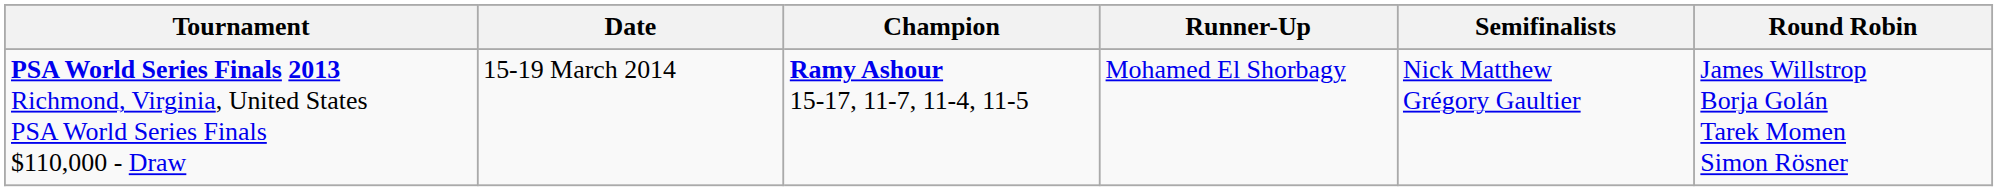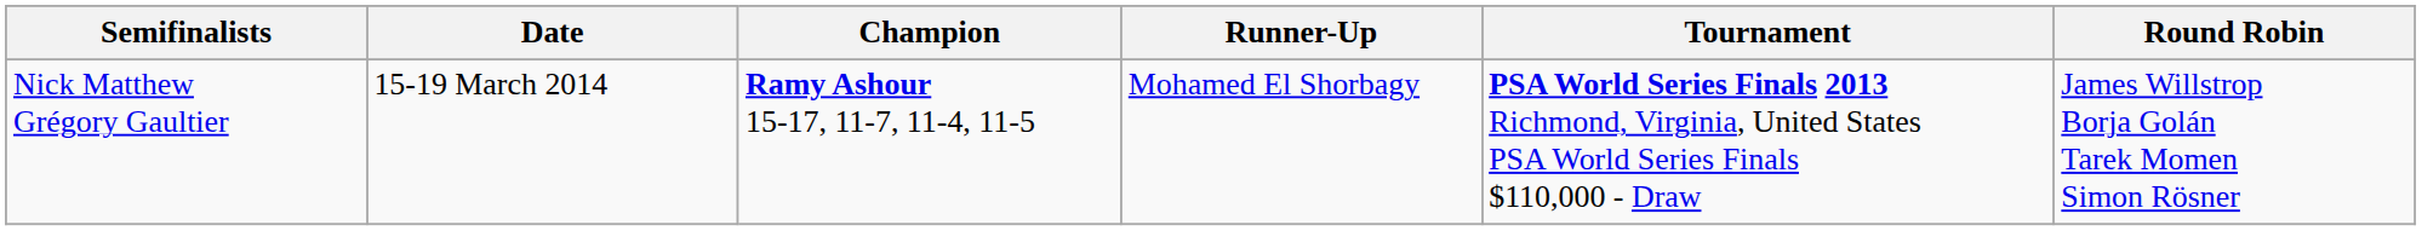columns swapped: Tournament <-> Semifinalists
